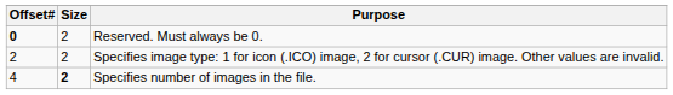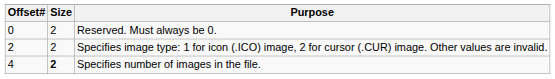Reserved. Must always be 0. | Offset#: bold -> normal
